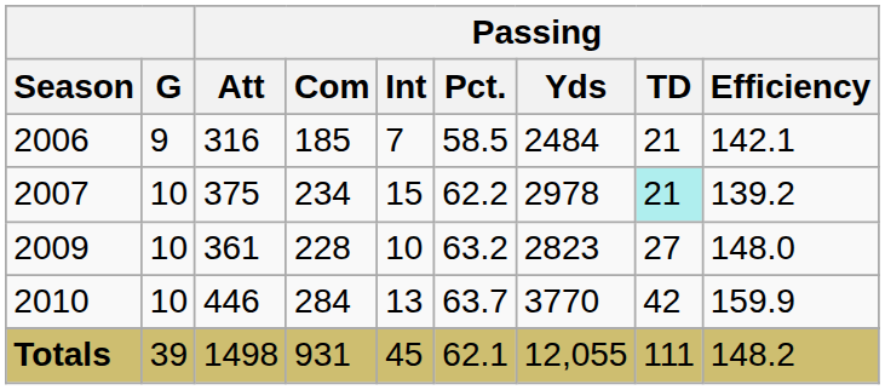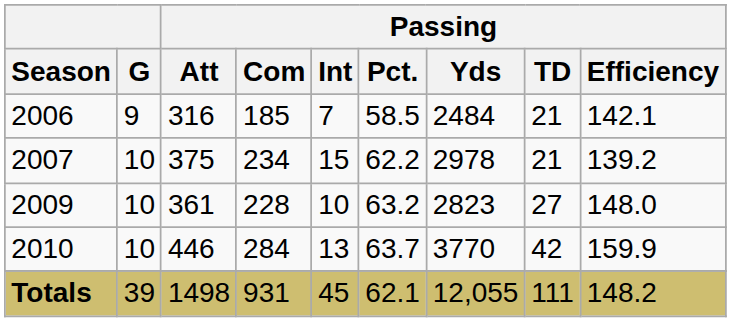2007 | Passing / TD: paleturquoise background -> no background
